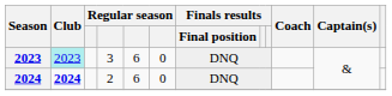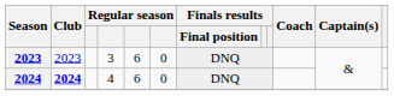row 3 | Club: paleturquoise background -> no background
row 4 | column 4: 2 -> 4
